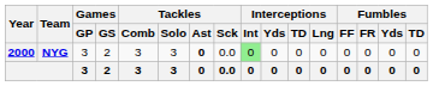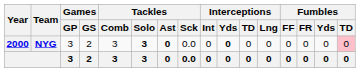NYG | Tackles / Solo: normal -> bold
NYG | Interceptions / Int: lightgreen background -> no background
NYG | Interceptions / Yds: normal -> bold
NYG | Fumbles / TD: no background -> pink background
